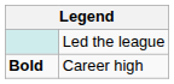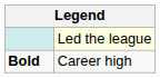row 2 | column 2: no background -> lightyellow background
